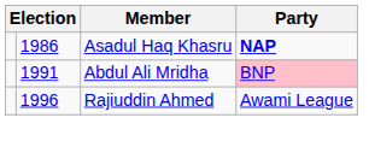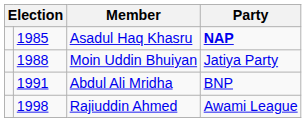Asadul Haq Khasru | column 2: 1986 -> 1985
+ row: 1988 | Moin Uddin Bhuiyan | Jatiya Party
Abdul Ali Mridha | Party: pink background -> no background
Rajiuddin Ahmed | column 2: 1996 -> 1998
